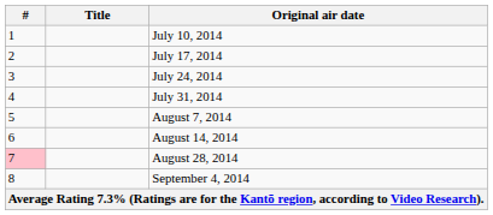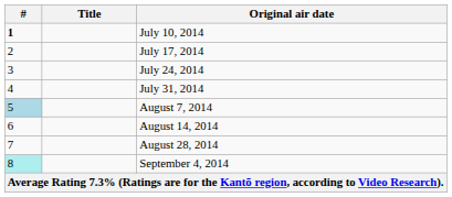July 10, 2014 | #: normal -> bold
August 7, 2014 | #: no background -> lightblue background
August 28, 2014 | #: pink background -> no background
September 4, 2014 | #: no background -> paleturquoise background
